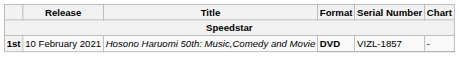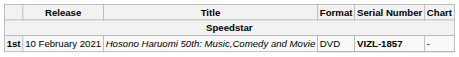row 3 | Format: bold -> normal
row 3 | Serial Number: normal -> bold
